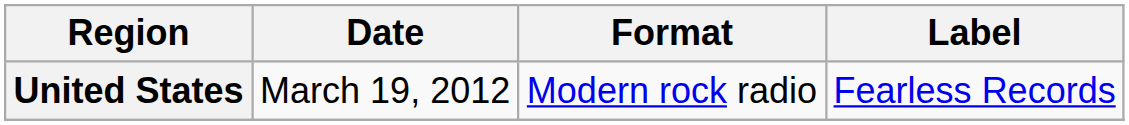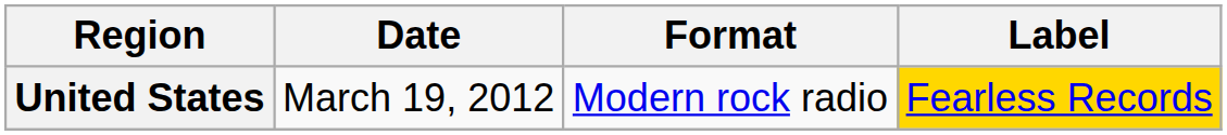United States | Label: no background -> gold background
